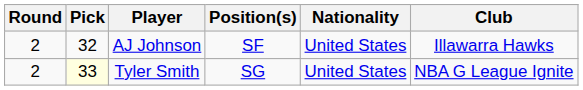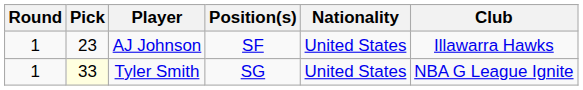AJ Johnson | Round: 2 -> 1
AJ Johnson | Pick: 32 -> 23
Tyler Smith | Round: 2 -> 1
